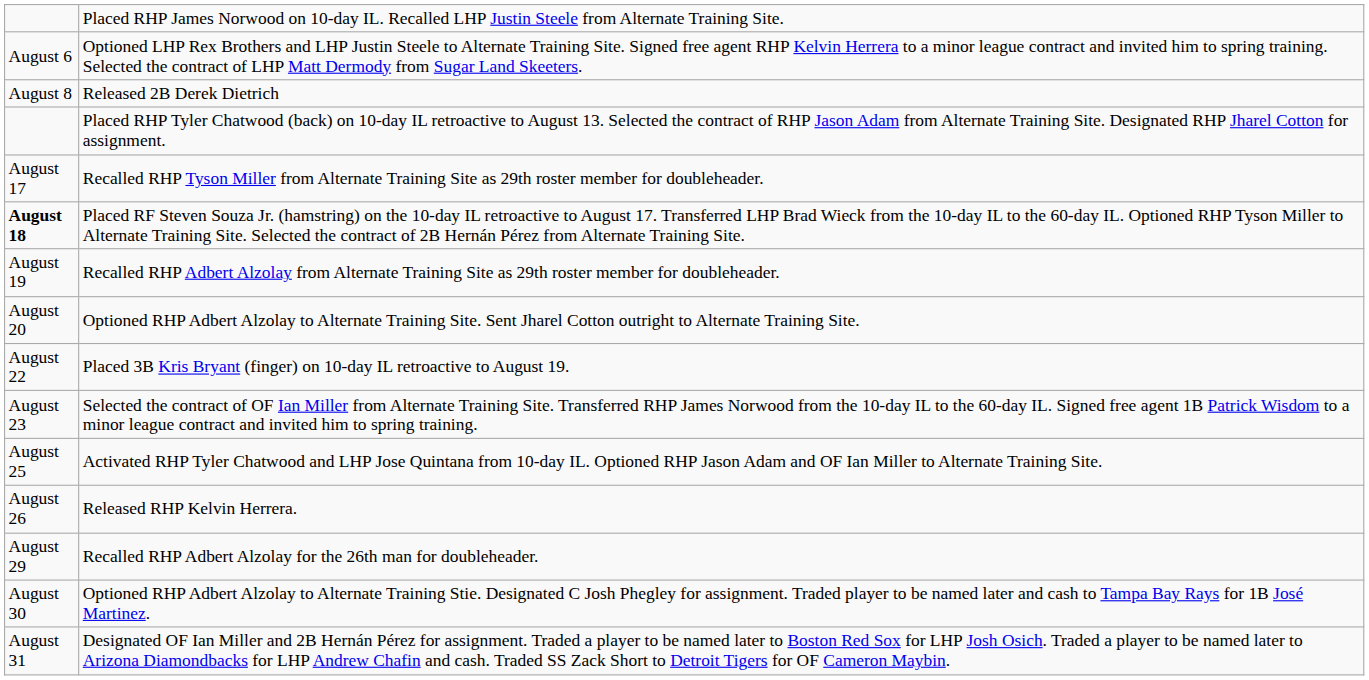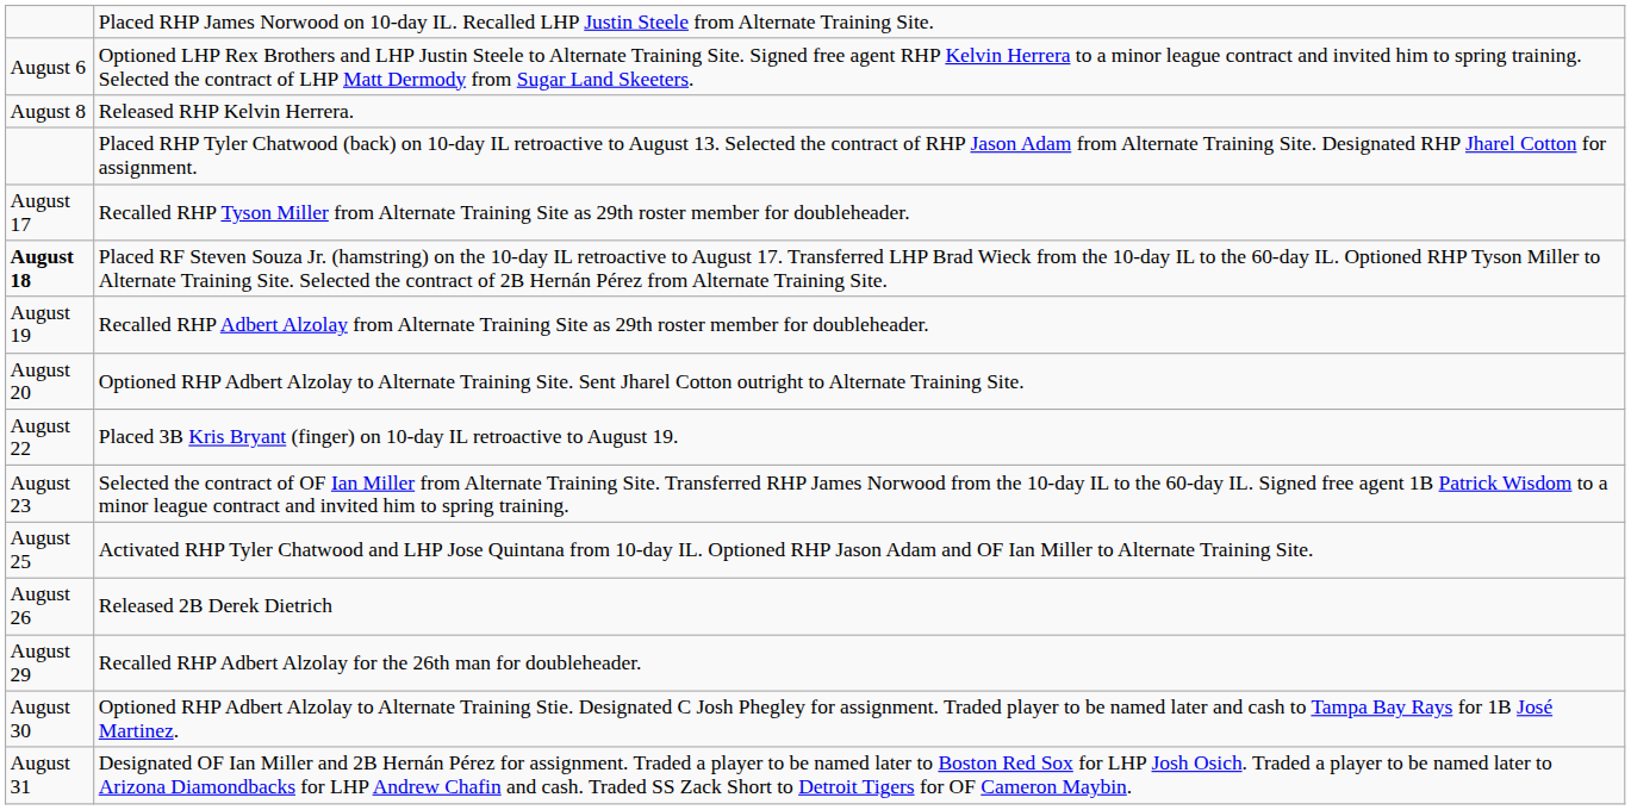row 3 | column 2: Released 2B Derek Dietrich -> Released RHP Kelvin Herrera.
row 12 | column 2: Released RHP Kelvin Herrera. -> Released 2B Derek Dietrich
